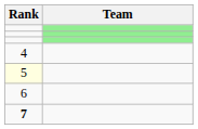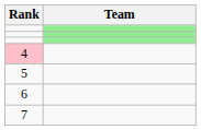row 5 | Rank: no background -> pink background
row 6 | Rank: lightyellow background -> no background
row 8 | Rank: bold -> normal
